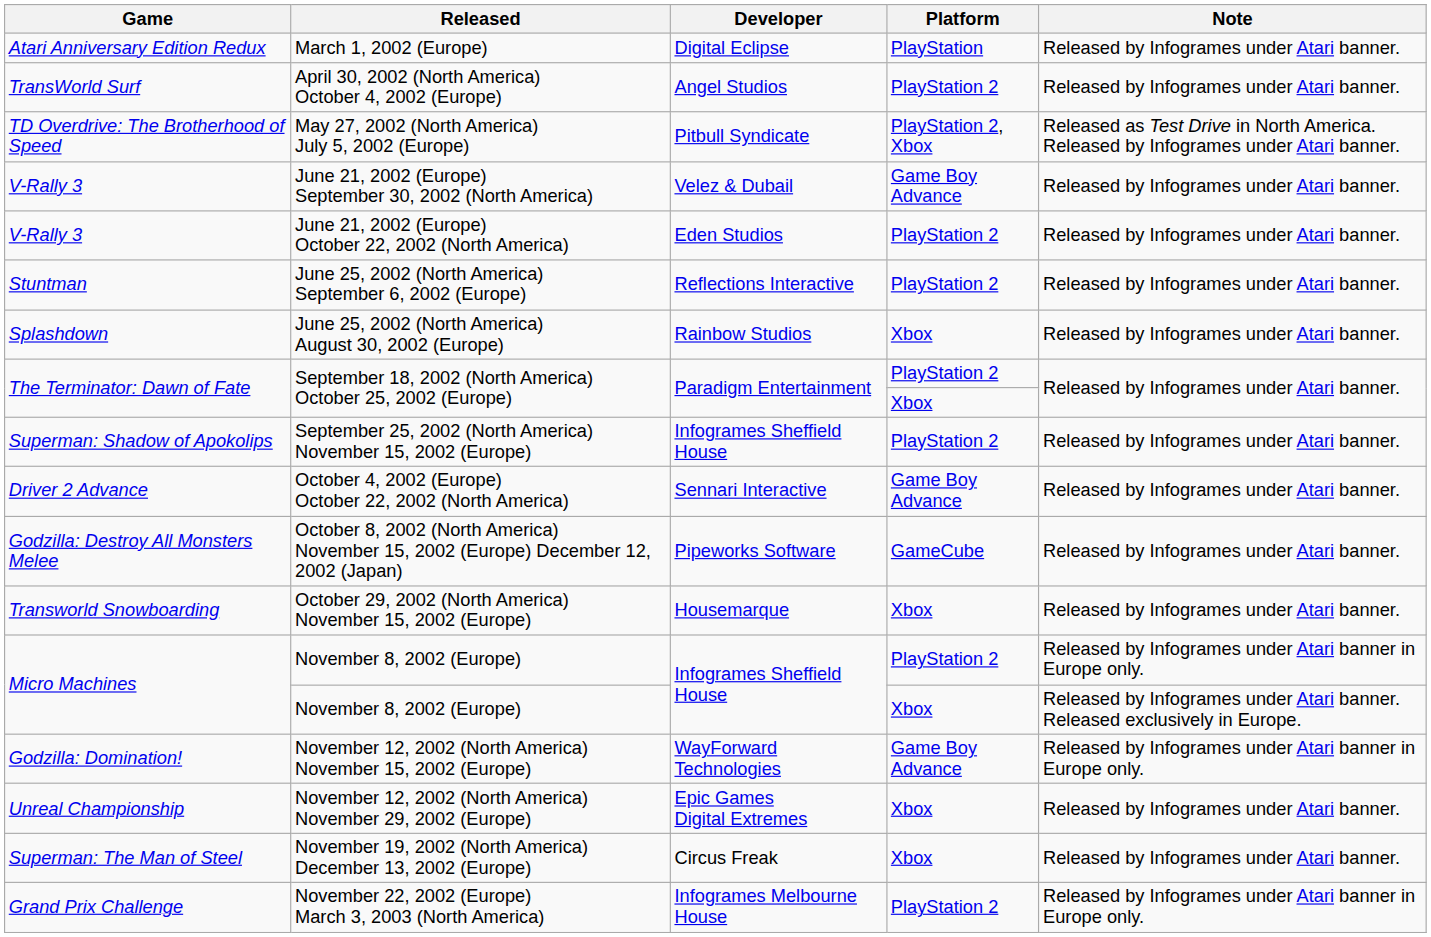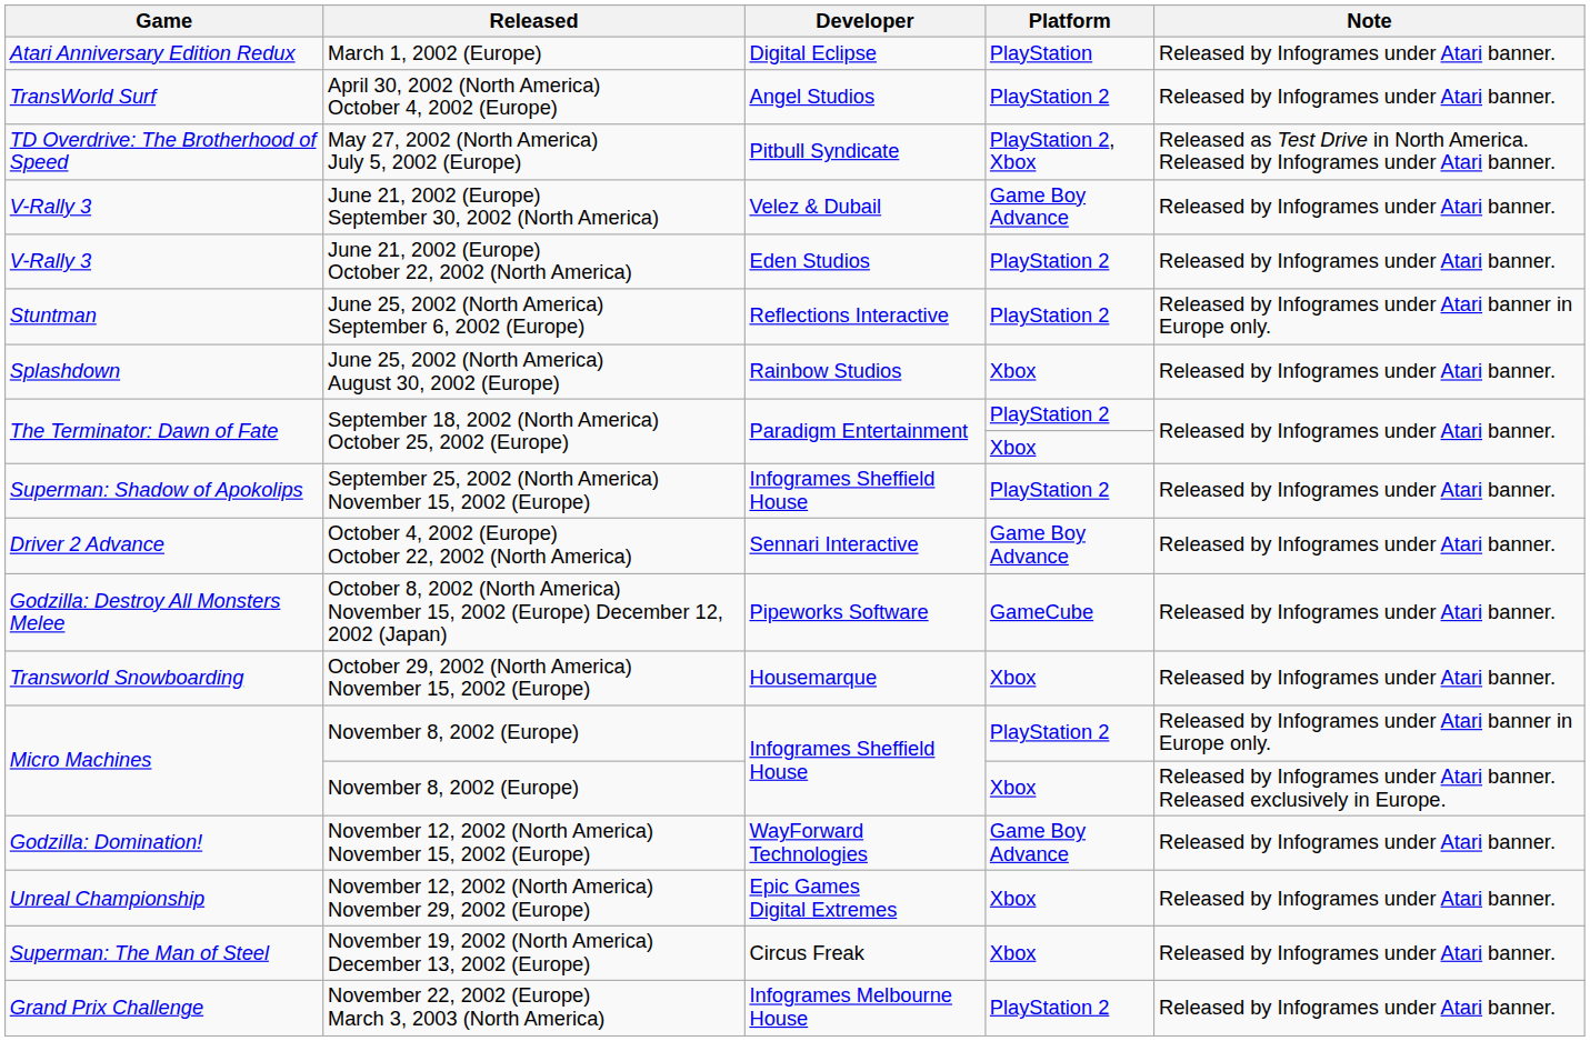June 25, 2002 (North America) September 6, 2002 (Europe) | Note: Released by Infogrames under Atari banner. -> Released by Infogrames under Atari banner in Europe only.
November 12, 2002 (North America) November 15, 2002 (Europe) | Note: Released by Infogrames under Atari banner in Europe only. -> Released by Infogrames under Atari banner.
November 22, 2002 (Europe) March 3, 2003 (North America) | Note: Released by Infogrames under Atari banner in Europe only. -> Released by Infogrames under Atari banner.
